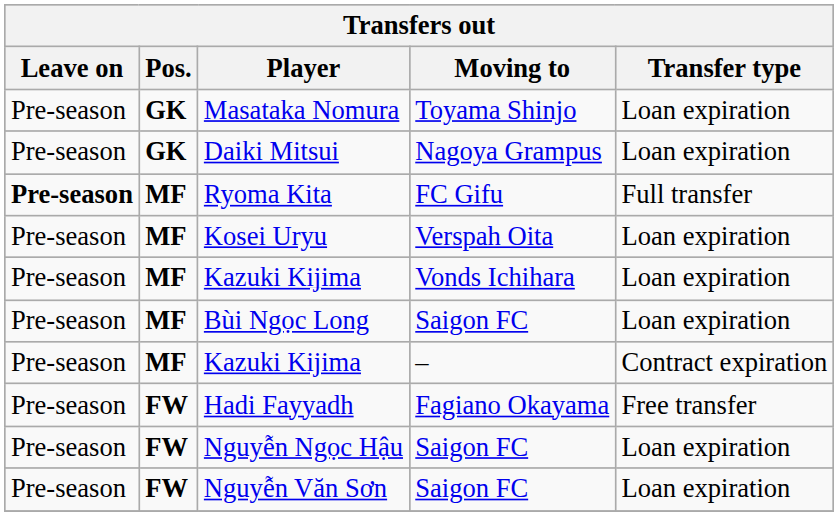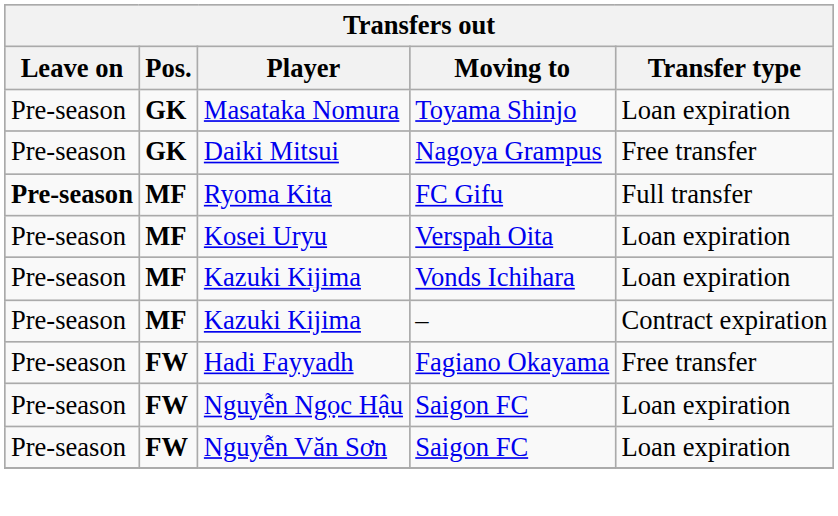Daiki Mitsui | Transfer type: Loan expiration -> Free transfer
- row: Pre-season | MF | Bùi Ngọc Long | Saigon FC | Loan expiration
